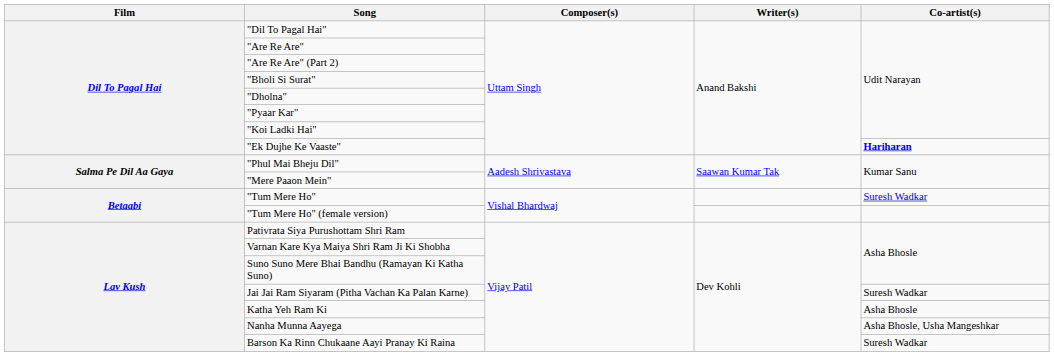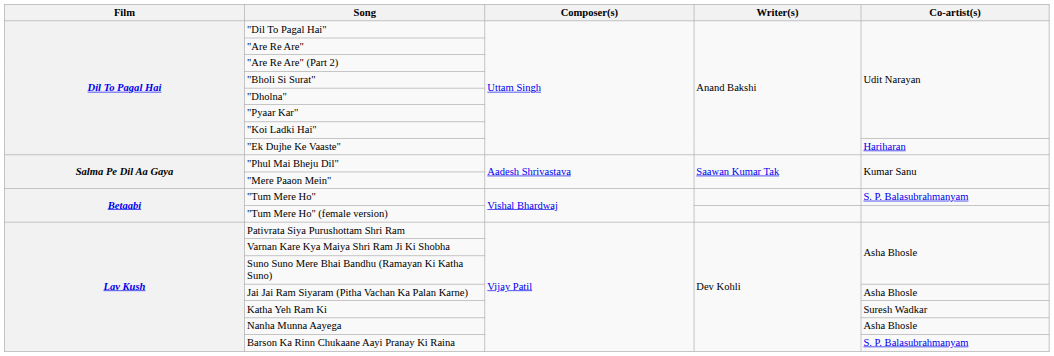"Ek Dujhe Ke Vaaste" | Co-artist(s): bold -> normal
"Tum Mere Ho" | Co-artist(s): Suresh Wadkar -> S. P. Balasubrahmanyam
Jai Jai Ram Siyaram (Pitha Vachan Ka Palan Karne) | Co-artist(s): Suresh Wadkar -> Asha Bhosle
Katha Yeh Ram Ki | Co-artist(s): Asha Bhosle -> Suresh Wadkar
Nanha Munna Aayega | Co-artist(s): Asha Bhosle, Usha Mangeshkar -> Asha Bhosle
Barson Ka Rinn Chukaane Aayi Pranay Ki Raina | Co-artist(s): Suresh Wadkar -> S. P. Balasubrahmanyam
